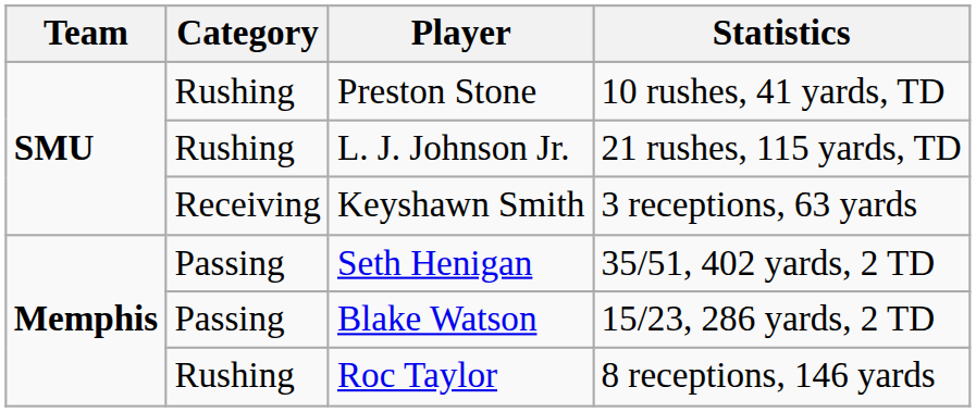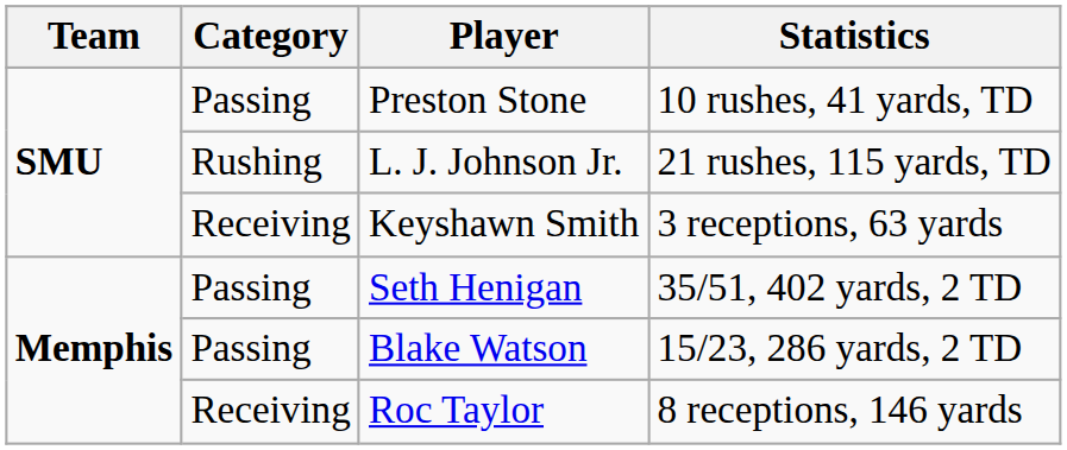Preston Stone | Category: Rushing -> Passing
Roc Taylor | Category: Rushing -> Receiving
